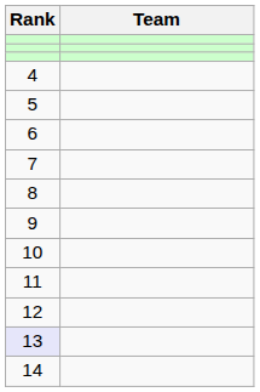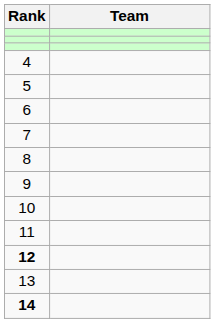row 13 | Rank: normal -> bold
row 14 | Rank: lavender background -> no background
row 15 | Rank: normal -> bold
